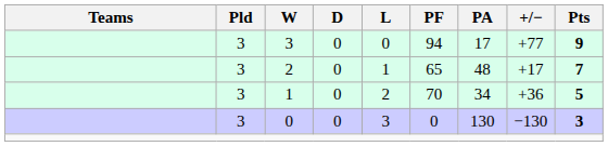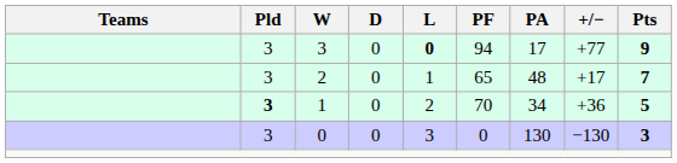row 2 | L: normal -> bold
row 4 | Pld: normal -> bold
